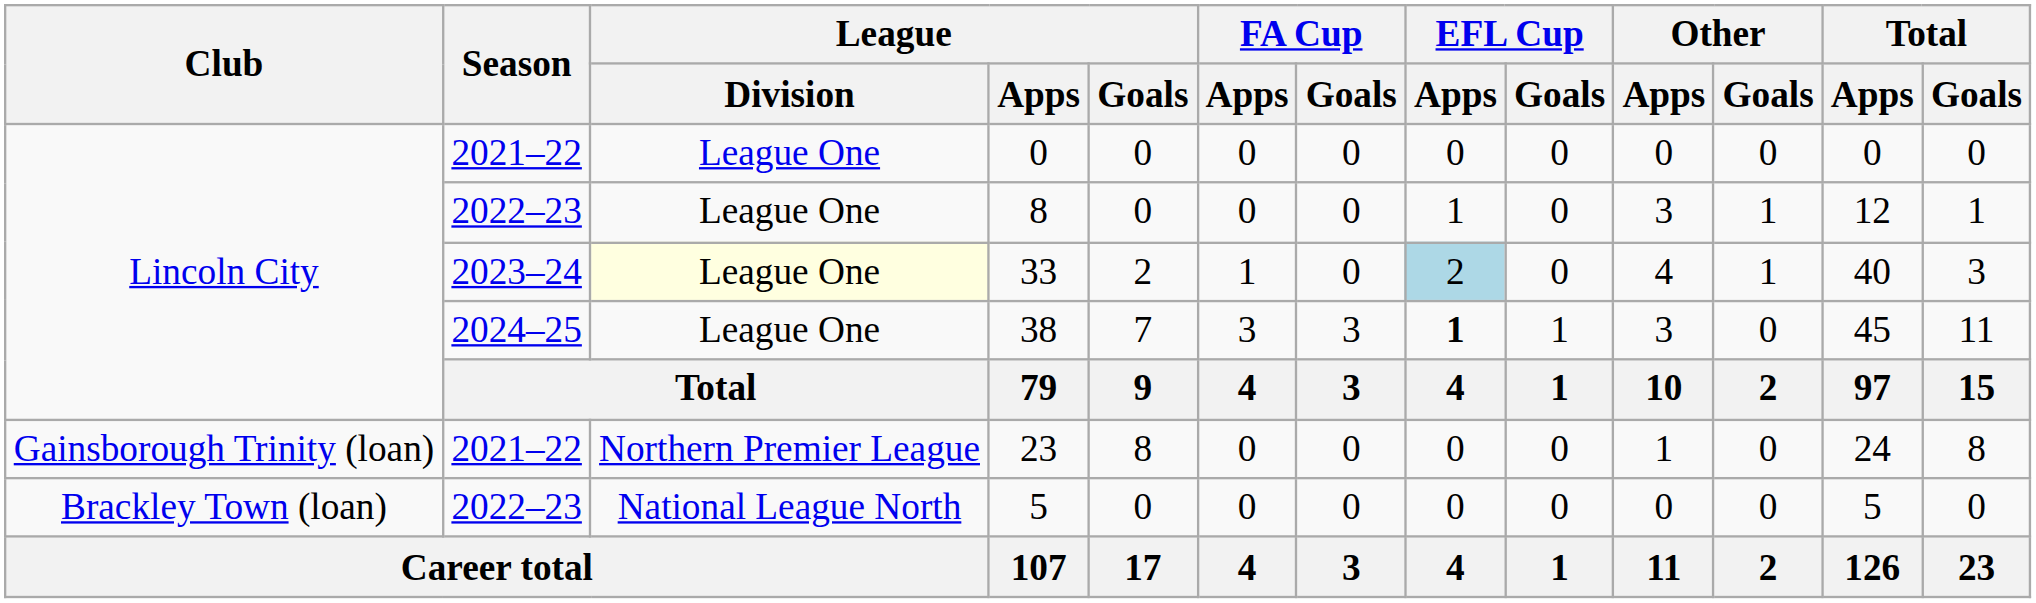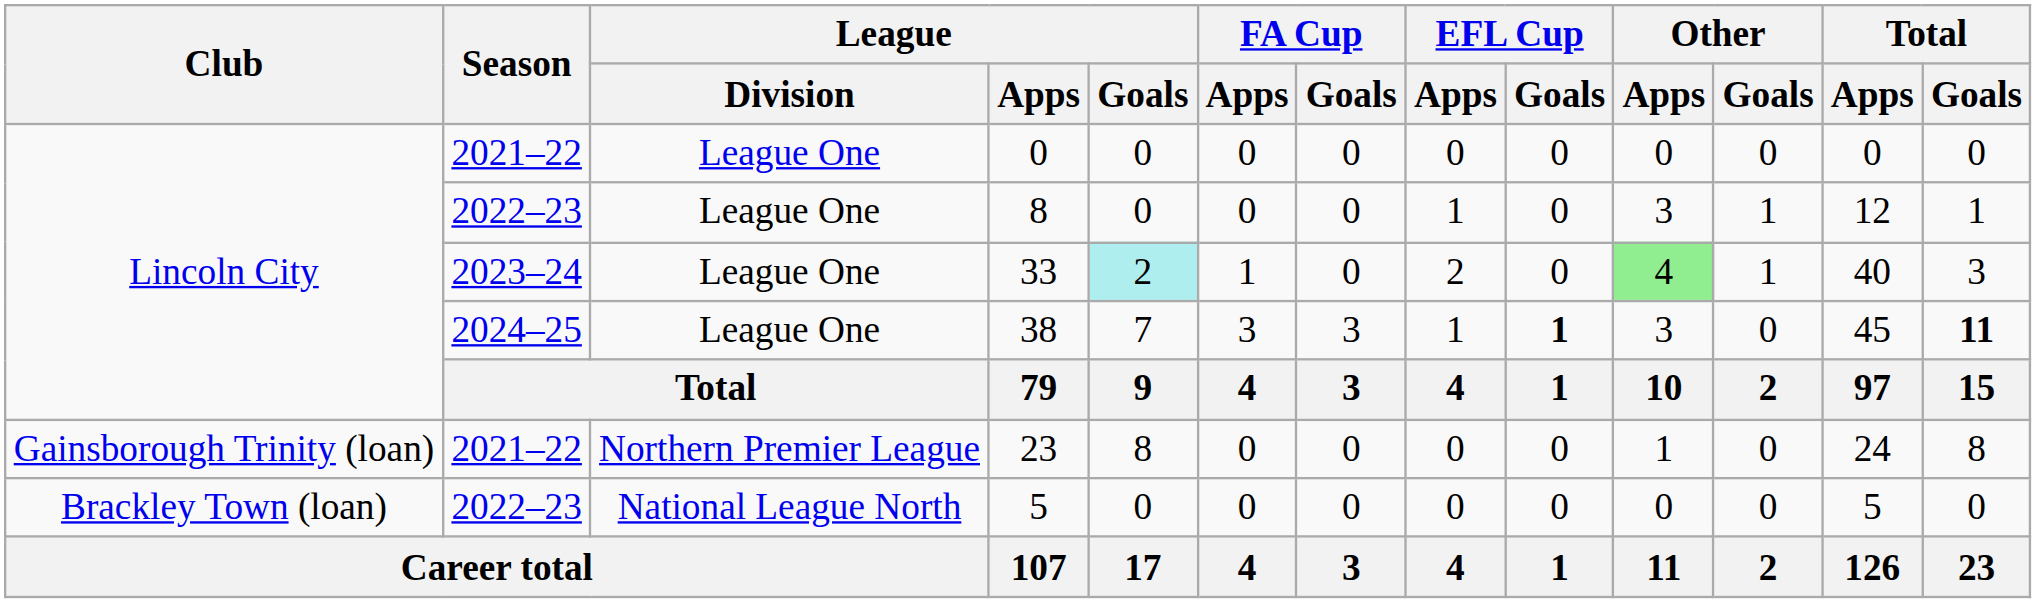33 | League / Division: lightyellow background -> no background
33 | League / Goals: no background -> paleturquoise background
33 | EFL Cup / Apps: lightblue background -> no background
33 | Other / Apps: no background -> lightgreen background
38 | EFL Cup / Apps: bold -> normal
38 | EFL Cup / Goals: normal -> bold
38 | Total / Goals: normal -> bold
